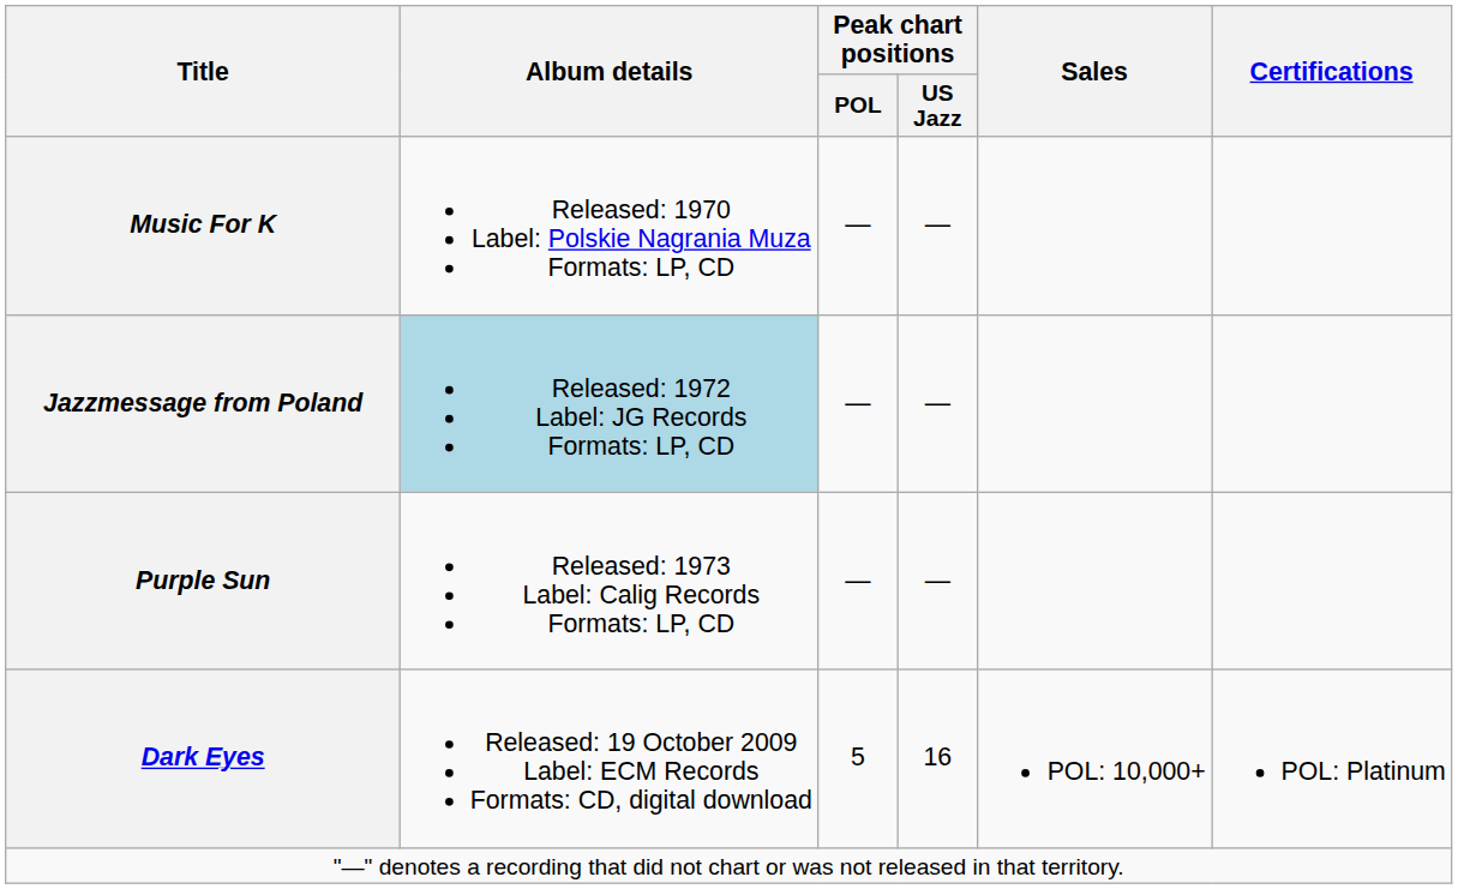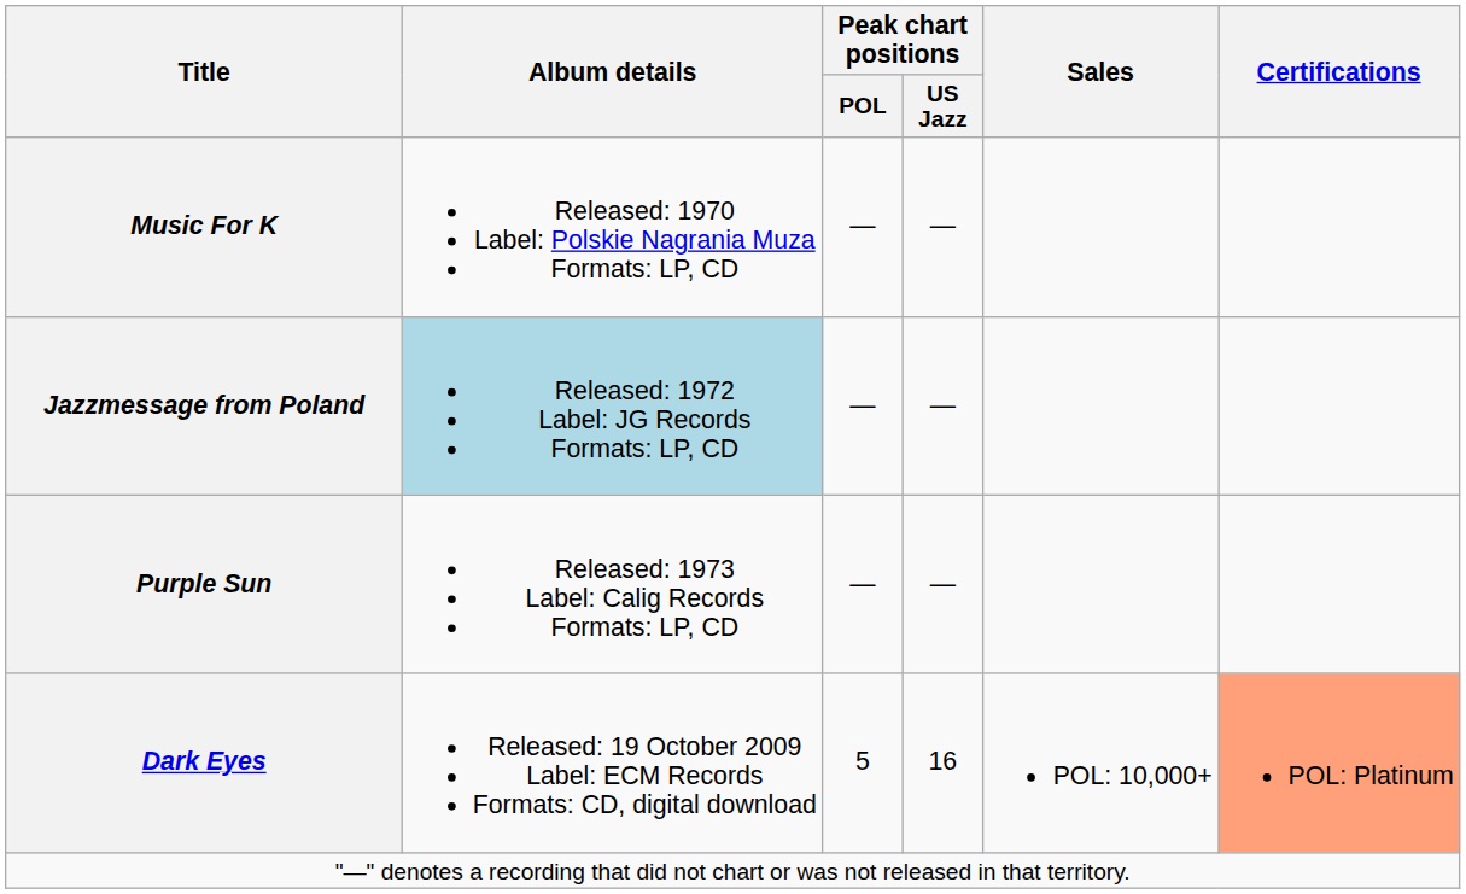Dark Eyes | Certifications: no background -> lightsalmon background
